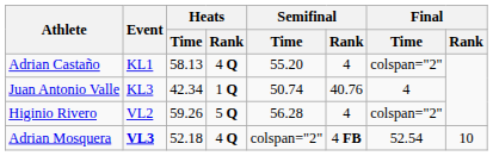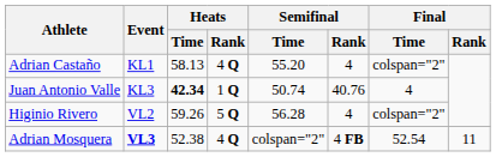Juan Antonio Valle | Heats / Time: normal -> bold
Adrian Mosquera | Heats / Time: 52.18 -> 52.38
Adrian Mosquera | Final / Rank: 10 -> 11
